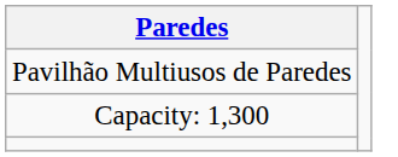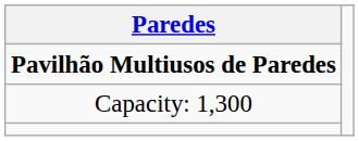Pavilhão Multiusos de Paredes | Paredes: normal -> bold
